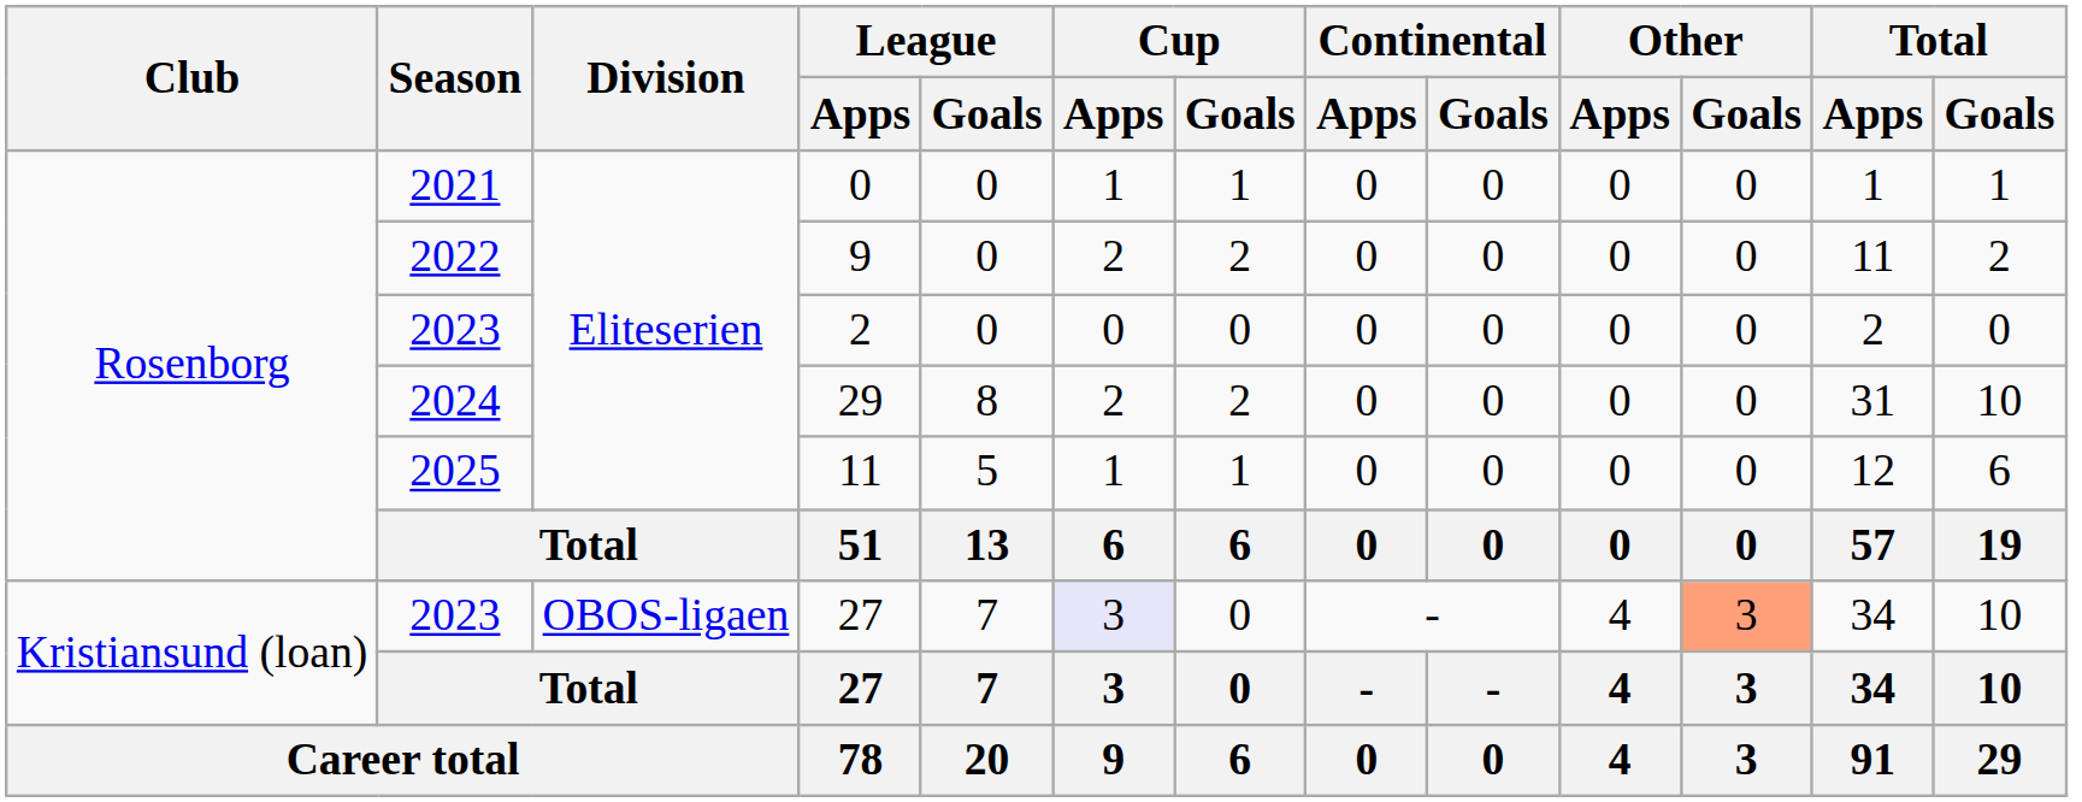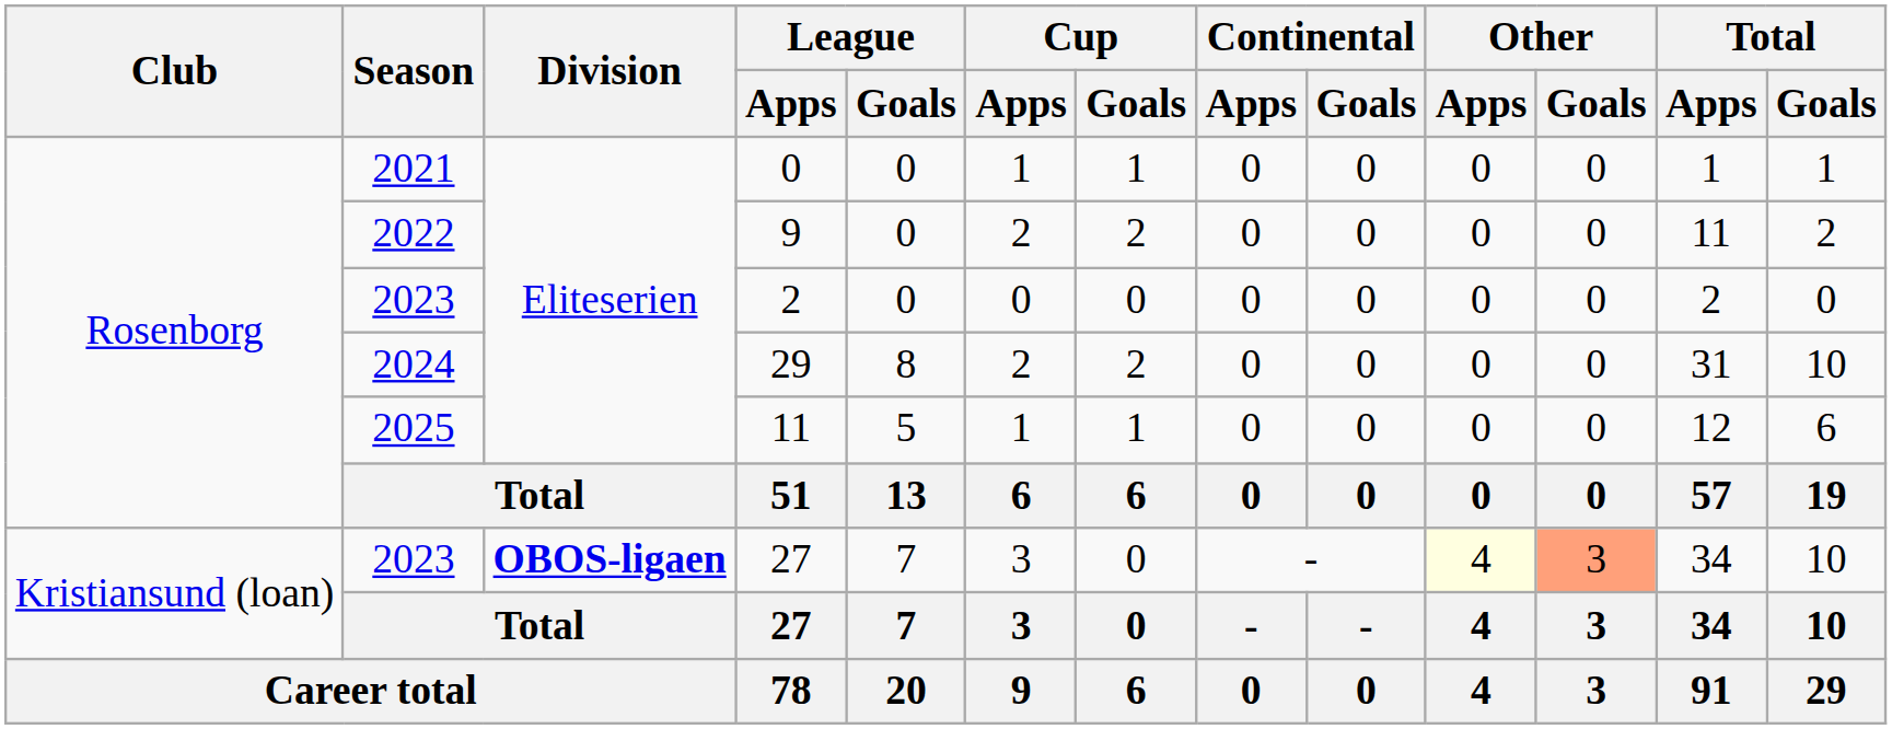2023 / 27 | Division: normal -> bold
2023 / 27 | Cup / Apps: lavender background -> no background
2023 / 27 | Other / Apps: no background -> lightyellow background
